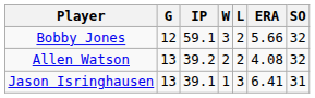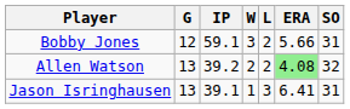Bobby Jones | SO: 32 -> 31
Allen Watson | ERA: no background -> lightgreen background
